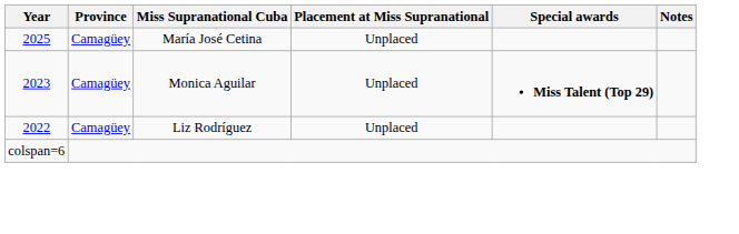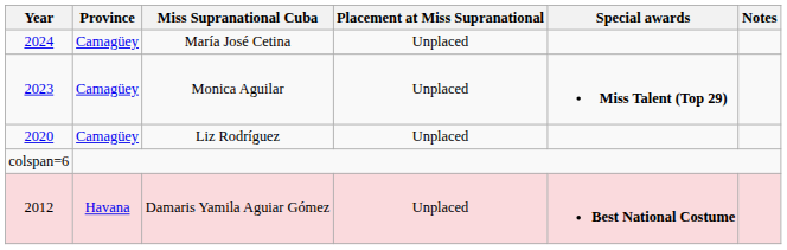María José Cetina | Year: 2025 -> 2024
Liz Rodríguez | Year: 2022 -> 2020
+ row: 2012 | Havana | Damaris Yamila Aguiar Gómez | Unplaced | Best National Costume
